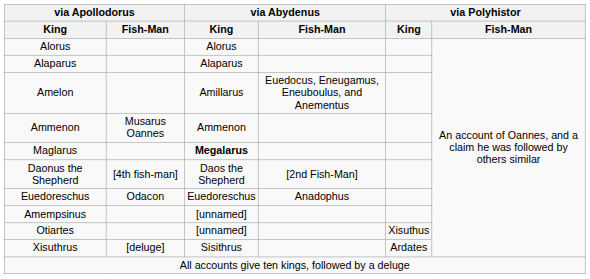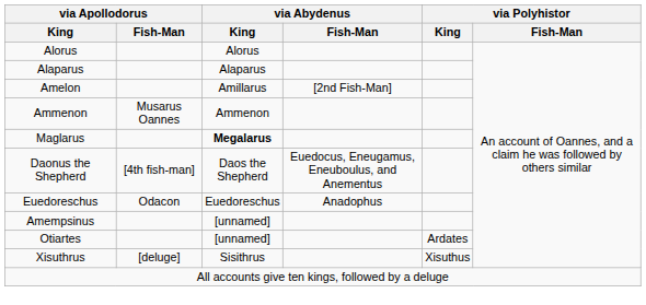Amelon | via Abydenus / Fish-Man: Euedocus, Eneugamus, Eneuboulus, and Anementus -> [2nd Fish-Man]
Daonus the Shepherd | via Abydenus / Fish-Man: [2nd Fish-Man] -> Euedocus, Eneugamus, Eneuboulus, and Anementus
Otiartes | via Polyhistor / King: Xisuthus -> Ardates
Xisuthrus | via Polyhistor / King: Ardates -> Xisuthus
